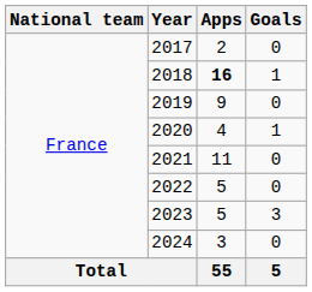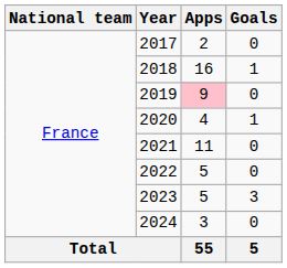2018 | Apps: bold -> normal
2019 | Apps: no background -> pink background
